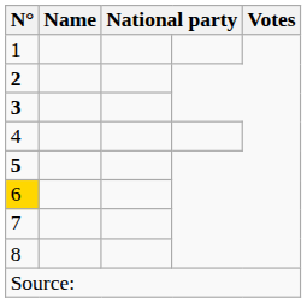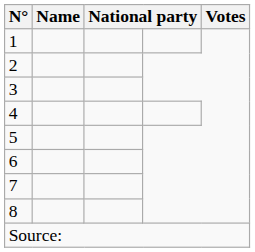2 | N°: bold -> normal
3 | N°: bold -> normal
5 | N°: bold -> normal
6 | N°: gold background -> no background
